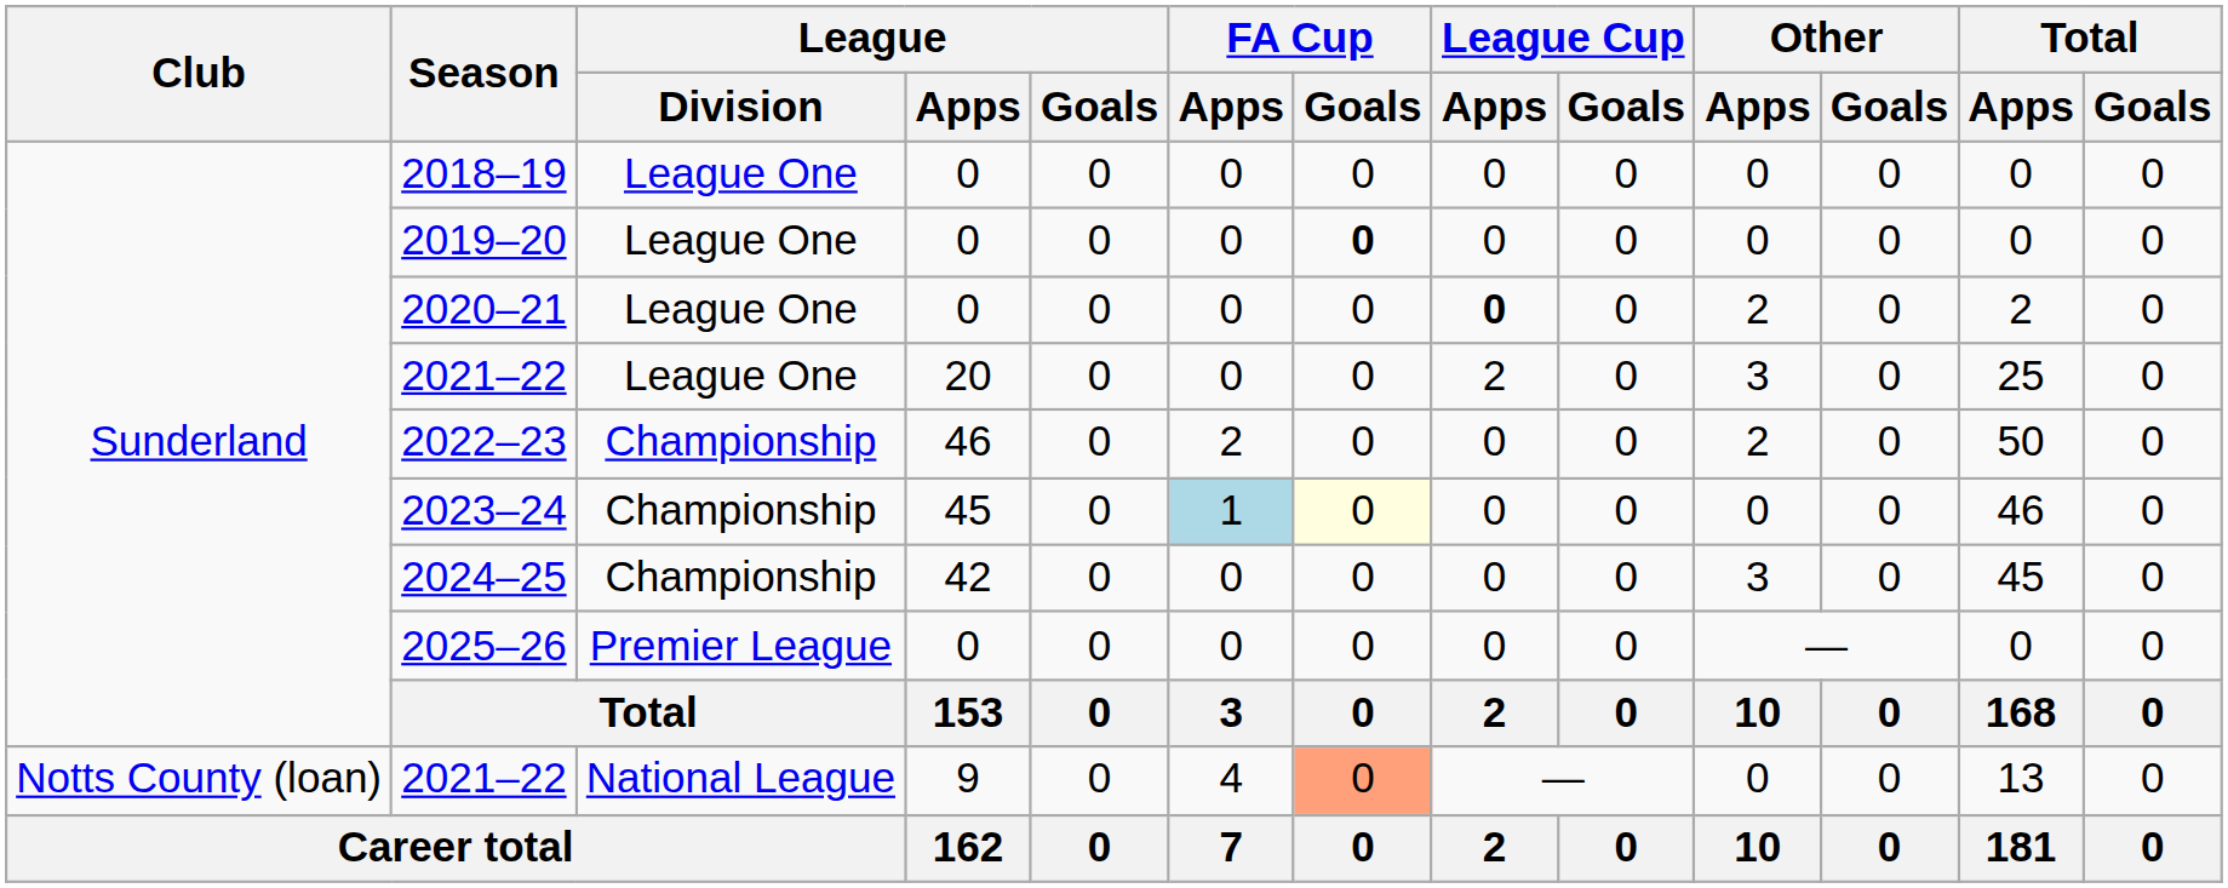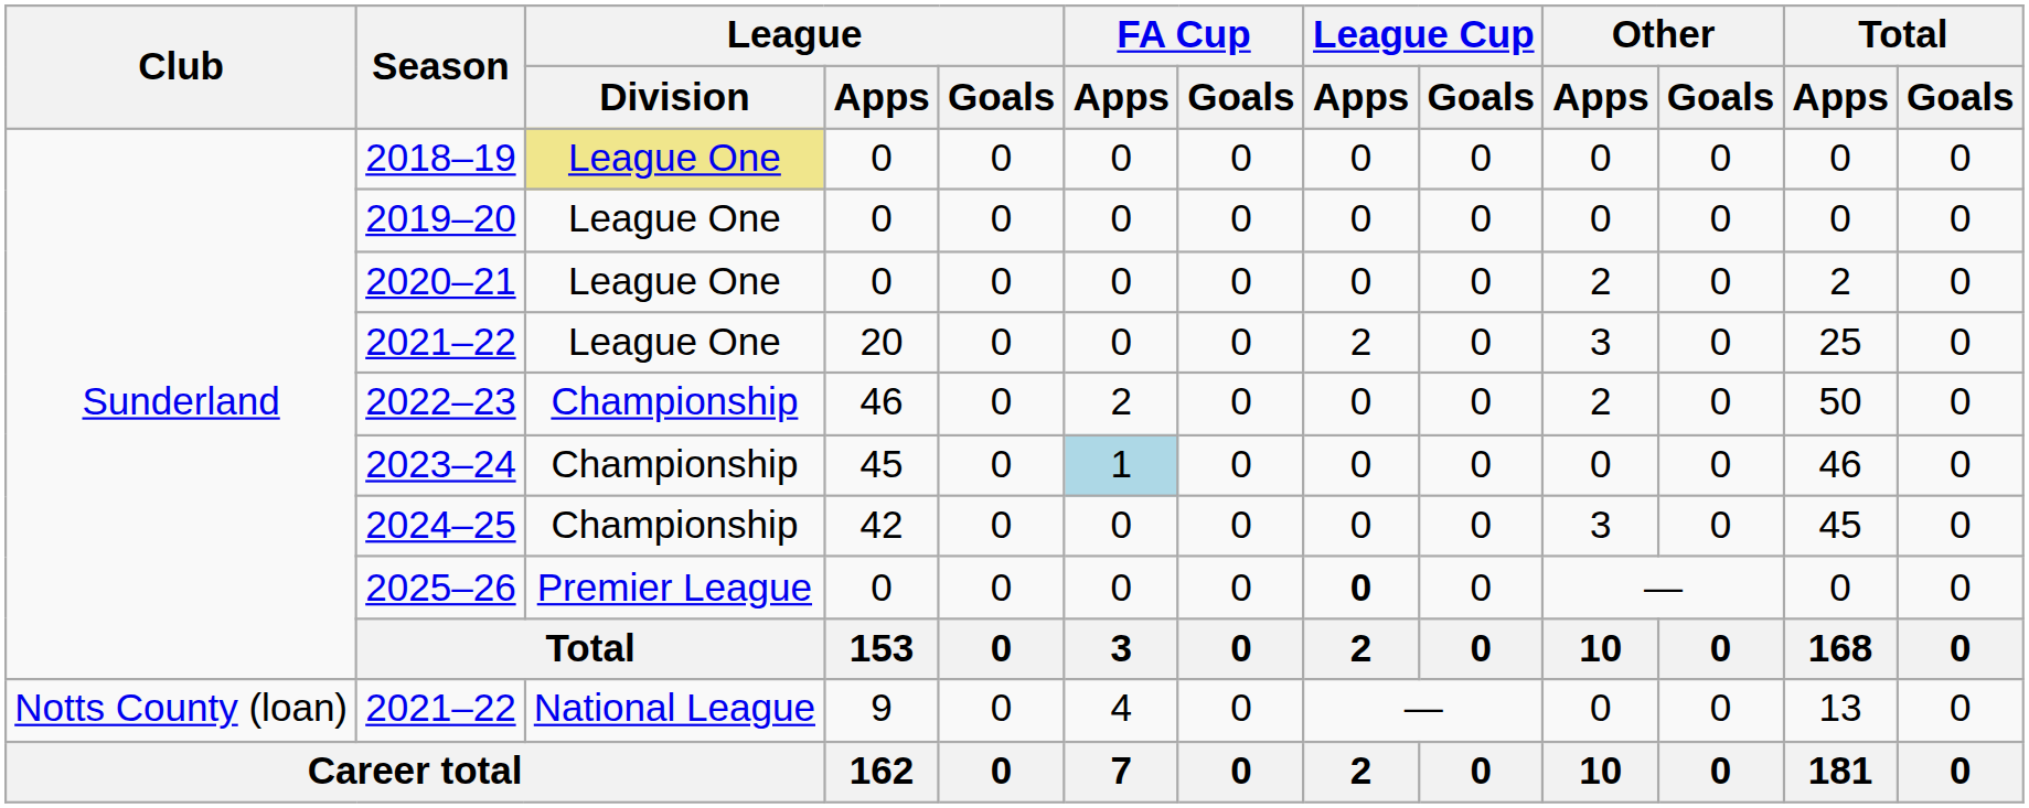2018–19 | League / Division: no background -> khaki background
2019–20 | FA Cup / Goals: bold -> normal
2020–21 | League Cup / Apps: bold -> normal
2023–24 | FA Cup / Goals: lightyellow background -> no background
2025–26 | League Cup / Apps: normal -> bold
2021–22 / 9 | FA Cup / Goals: lightsalmon background -> no background
